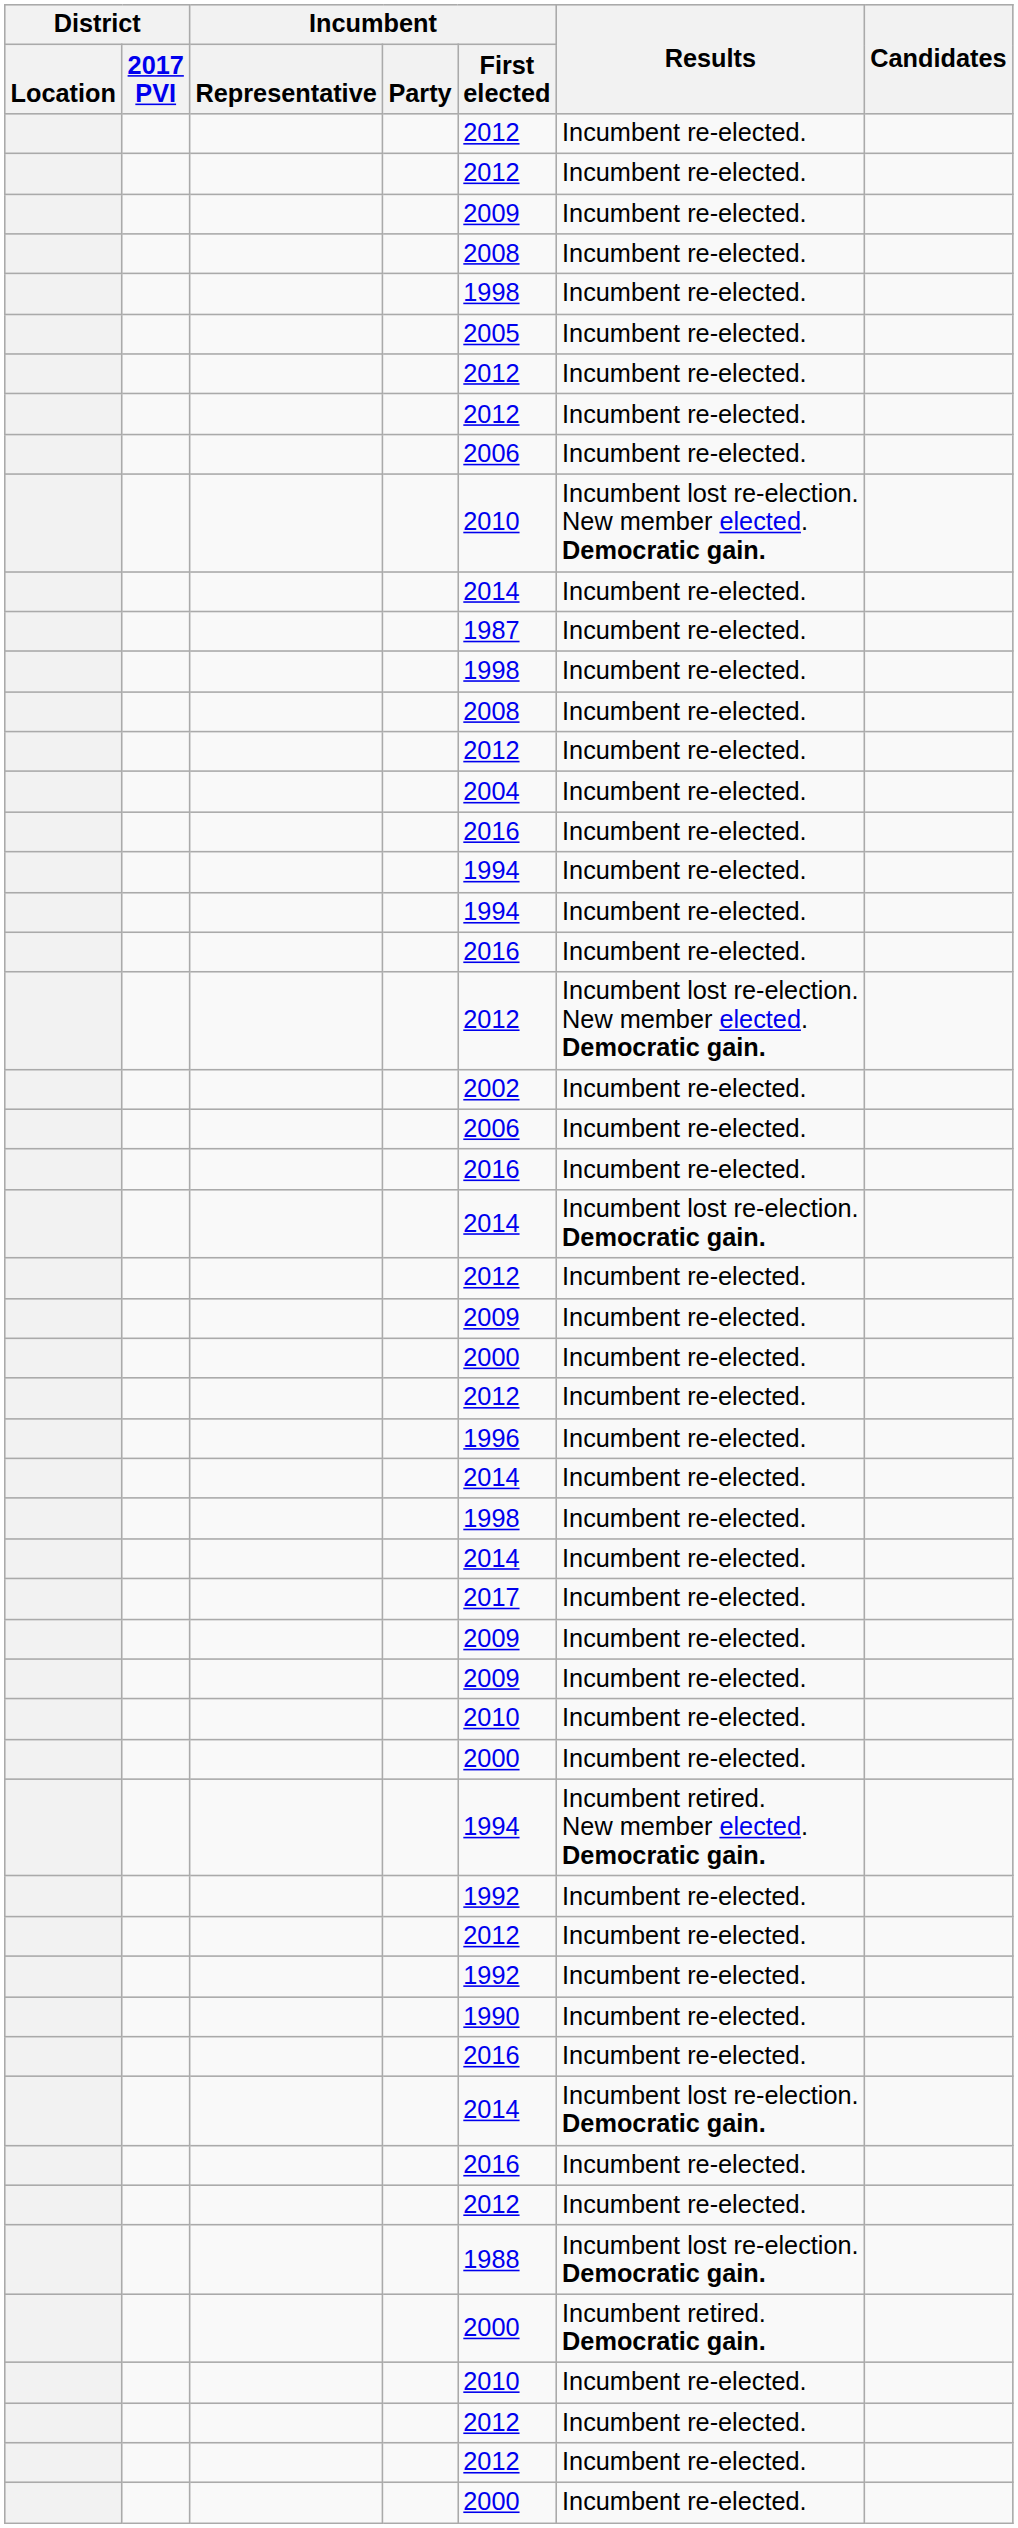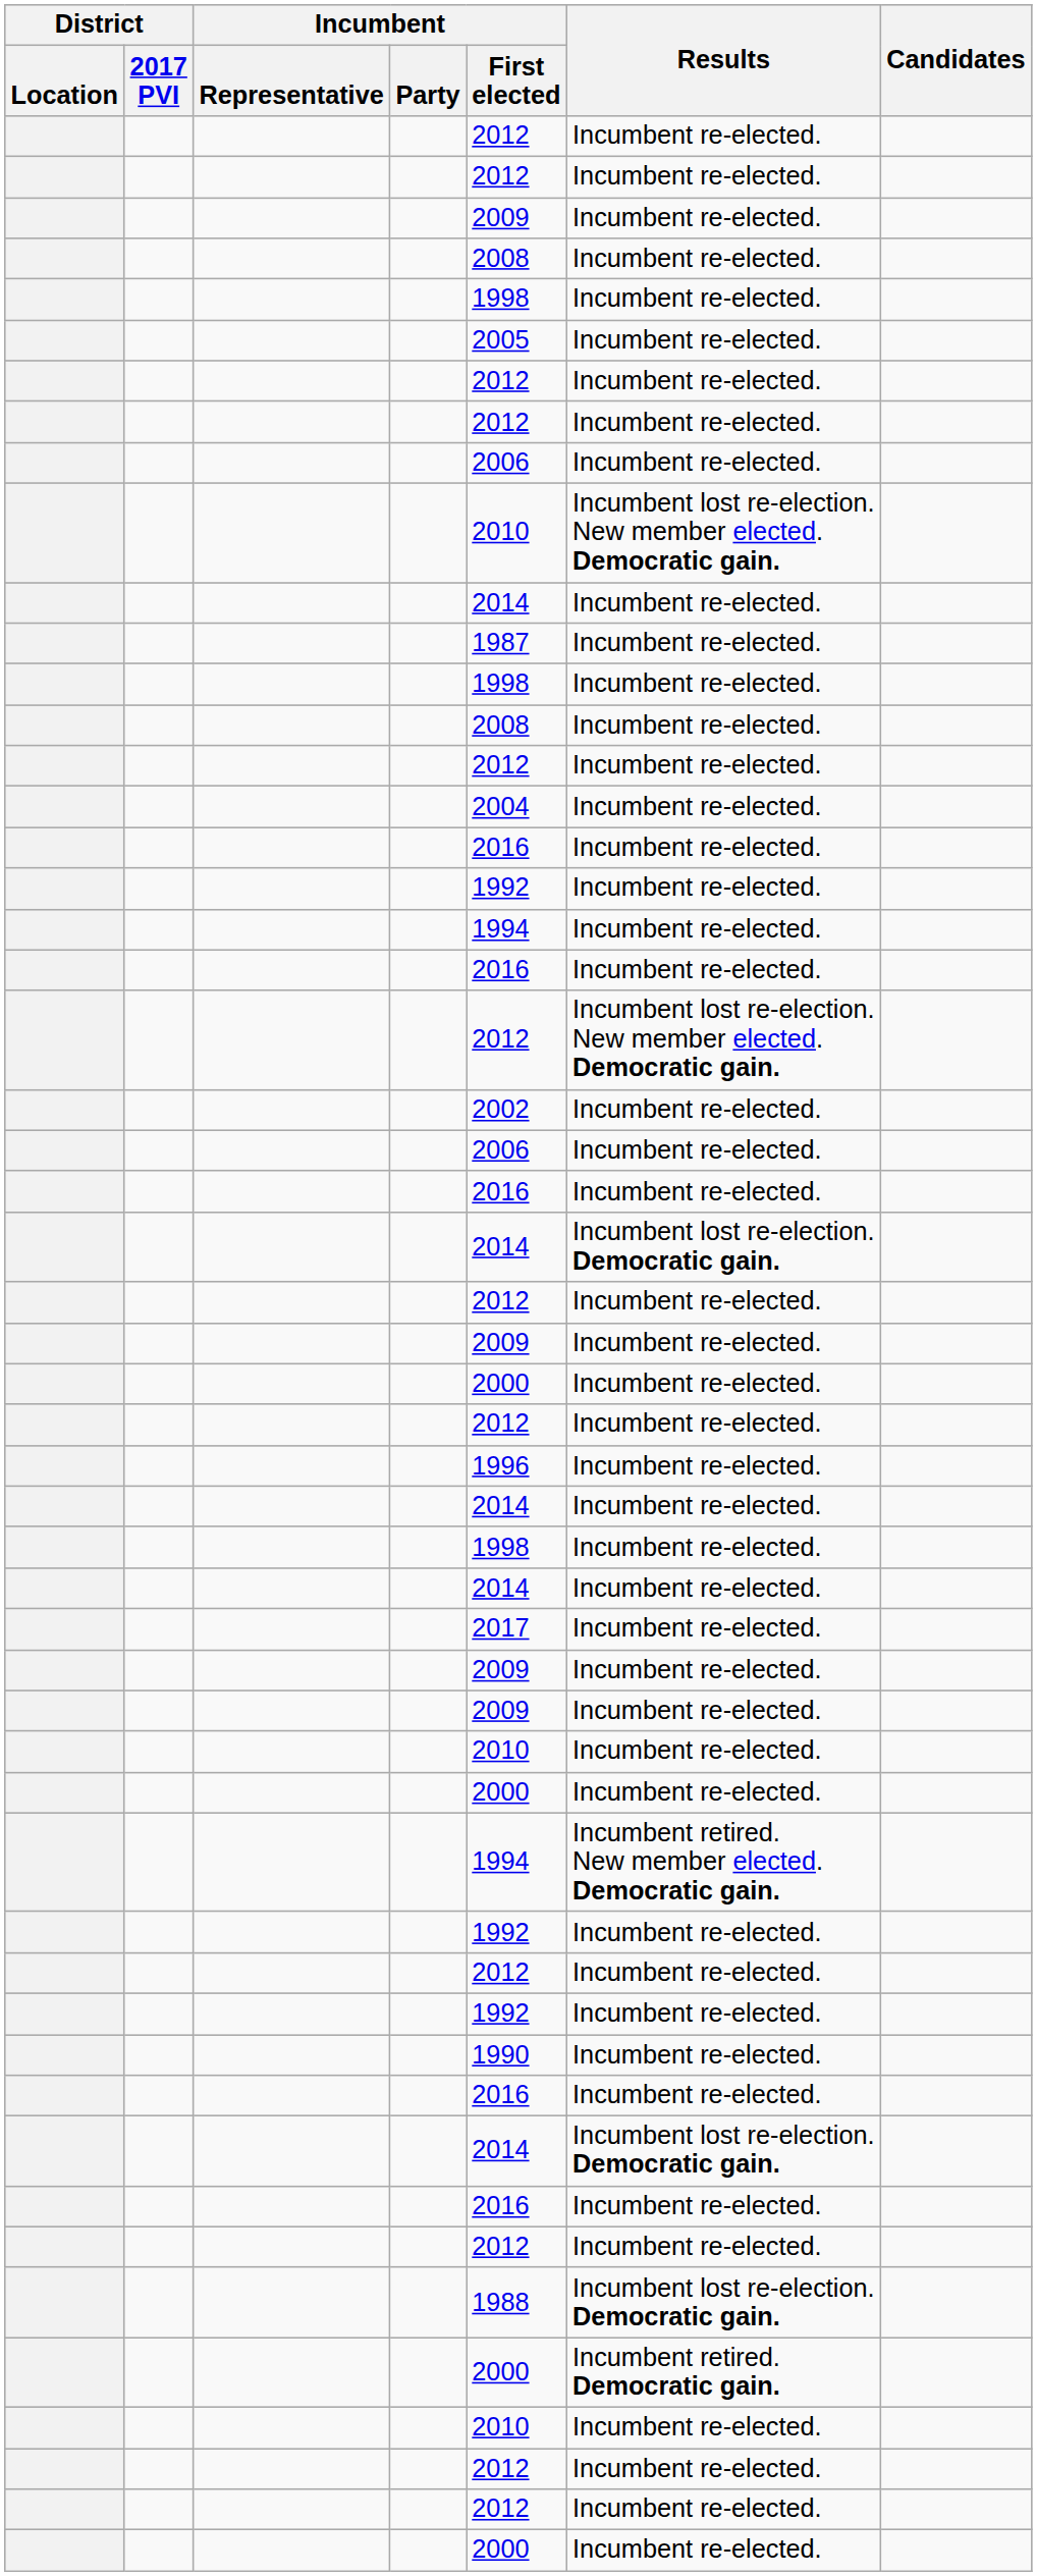row 20 | Incumbent / First elected: 1994 -> 1992
